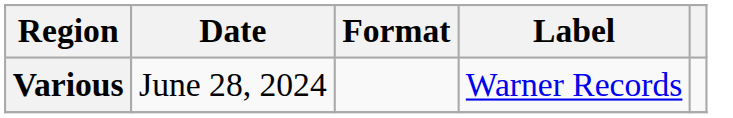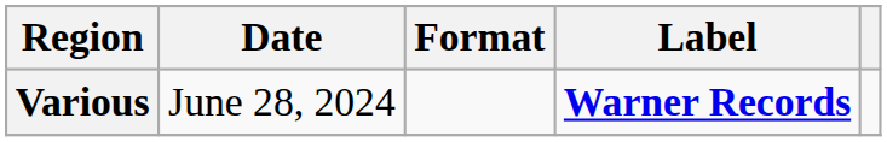Various | Label: normal -> bold
